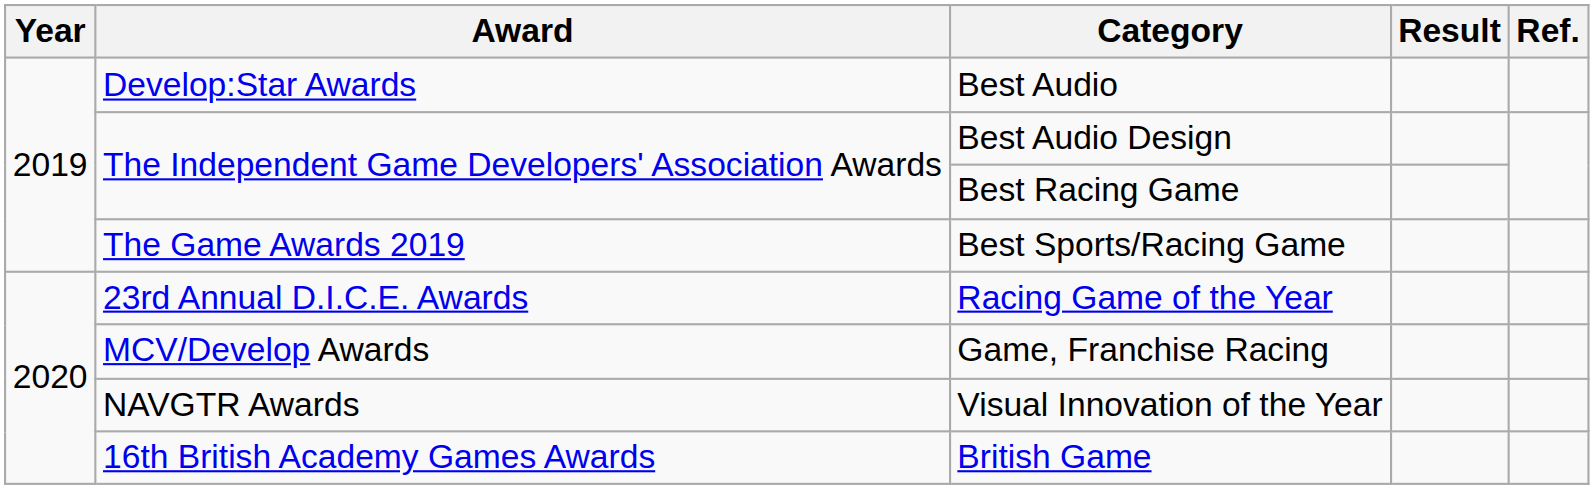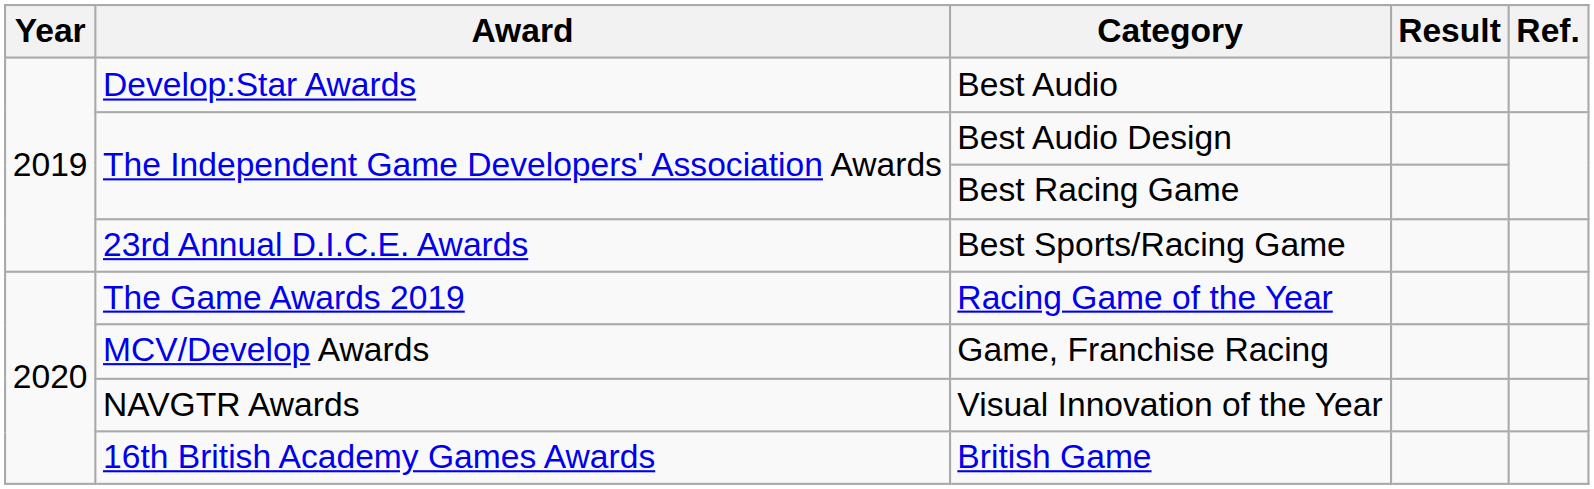Best Sports/Racing Game | Award: The Game Awards 2019 -> 23rd Annual D.I.C.E. Awards
Racing Game of the Year | Award: 23rd Annual D.I.C.E. Awards -> The Game Awards 2019
